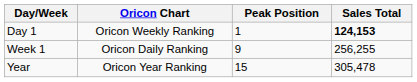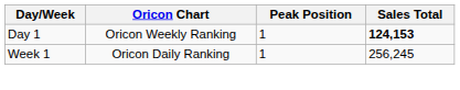Week 1 | Peak Position: 9 -> 1
Week 1 | Sales Total: 256,255 -> 256,245
- row: Year | Oricon Year Ranking | 15 | 305,478
